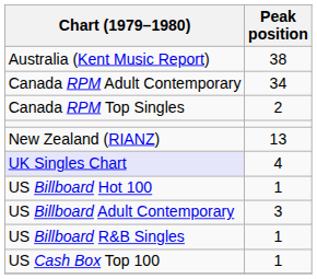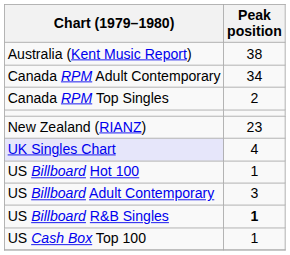row 6 | Peak position: 13 -> 23
row 10 | Peak position: normal -> bold
